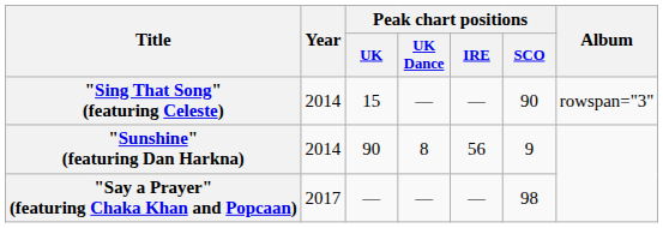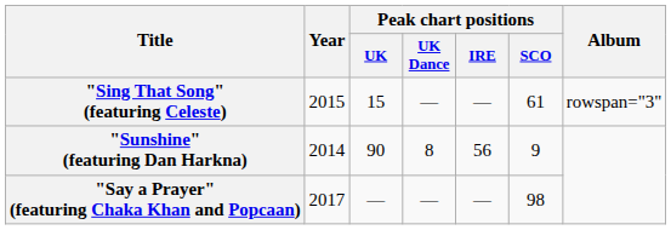"Sing That Song" (featuring Celeste) | Year: 2014 -> 2015
"Sing That Song" (featuring Celeste) | Peak chart positions / SCO: 90 -> 61
